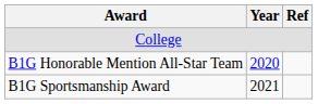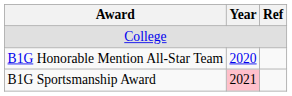B1G Sportsmanship Award | Year: no background -> pink background
